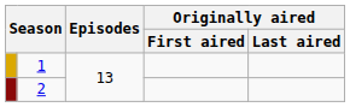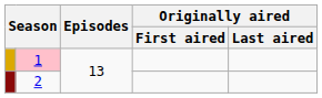1 | column 2: no background -> pink background
